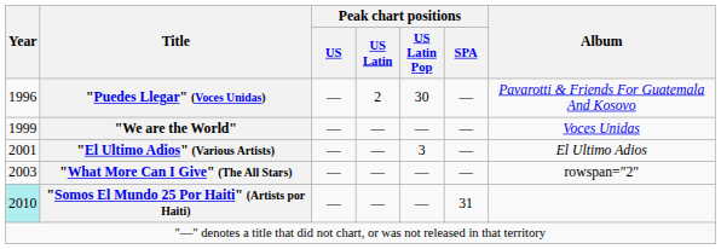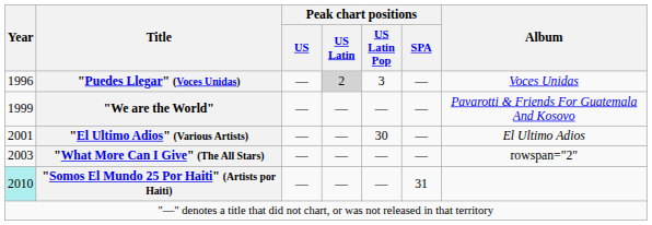"Puedes Llegar" (Voces Unidas) | Peak chart positions / US Latin: no background -> lightgrey background
"Puedes Llegar" (Voces Unidas) | Peak chart positions / US Latin Pop: 30 -> 3
"Puedes Llegar" (Voces Unidas) | Album: Pavarotti & Friends For Guatemala And Kosovo -> Voces Unidas
"We are the World" | Album: Voces Unidas -> Pavarotti & Friends For Guatemala And Kosovo
"El Ultimo Adios" (Various Artists) | Peak chart positions / US Latin Pop: 3 -> 30
